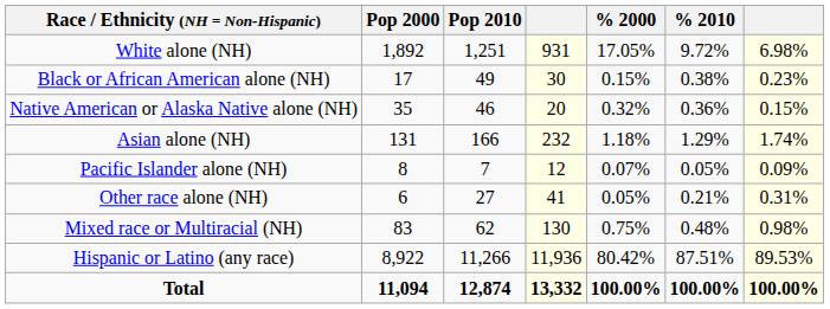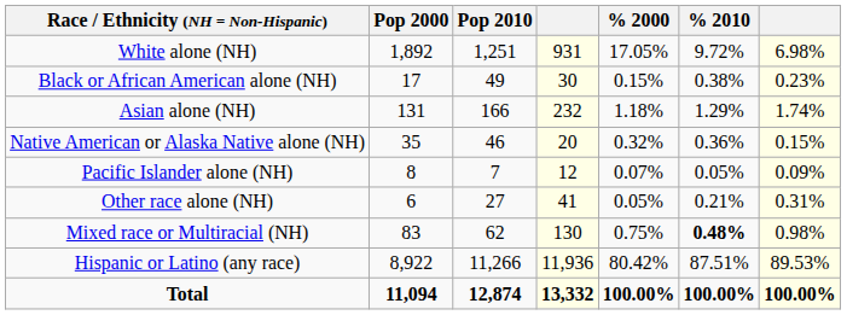rows swapped: Native American or Alaska Native alone (NH) <-> Asian alone (NH)
Mixed race or Multiracial (NH) | % 2010: normal -> bold
